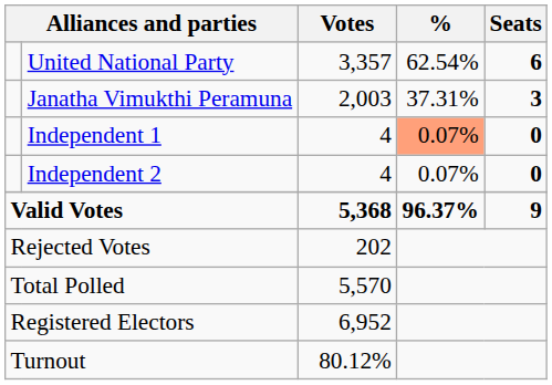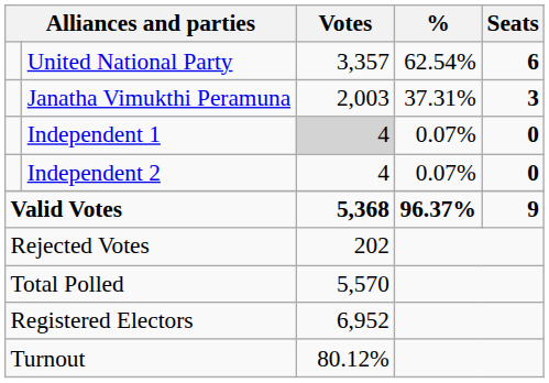Independent 1 | Votes: no background -> lightgrey background
Independent 1 | %: lightsalmon background -> no background
